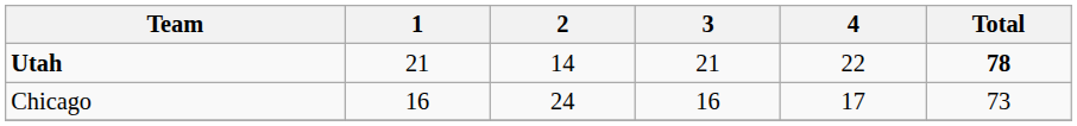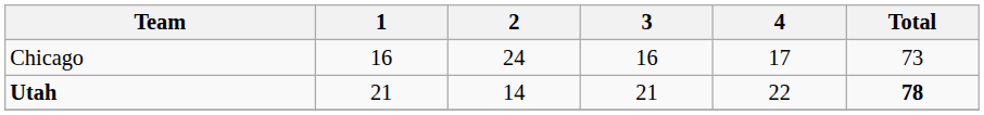rows swapped: Chicago <-> Utah
